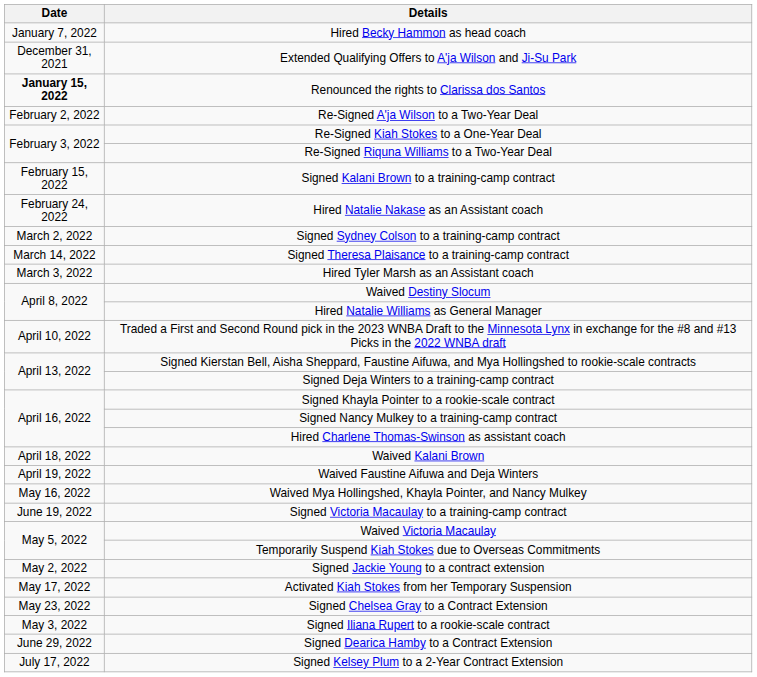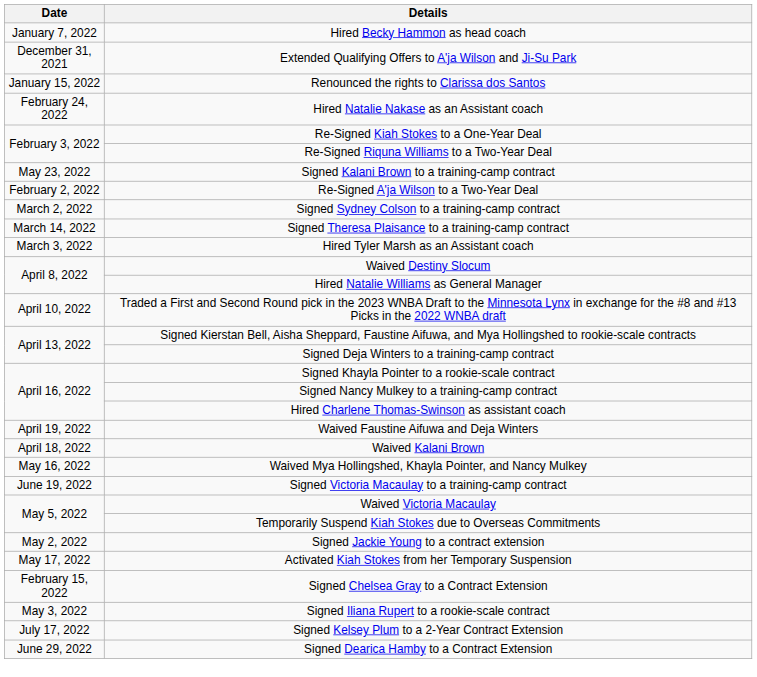Renounced the rights to Clarissa dos Santos | Date: bold -> normal
rows swapped: Re-Signed A'ja Wilson to a Two-Year Deal <-> Hired Natalie Nakase as an Assistant coach
Signed Kalani Brown to a training-camp contract | Date: February 15, 2022 -> May 23, 2022
rows swapped: Waived Kalani Brown <-> Waived Faustine Aifuwa and Deja Winters
Signed Chelsea Gray to a Contract Extension | Date: May 23, 2022 -> February 15, 2022
rows swapped: Signed Dearica Hamby to a Contract Extension <-> Signed Kelsey Plum to a 2-Year Contract Extension
